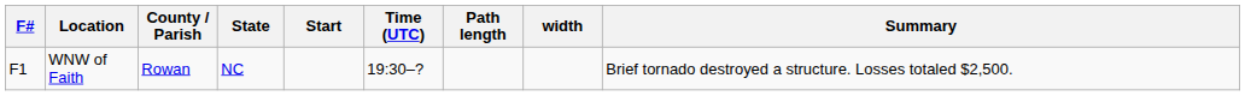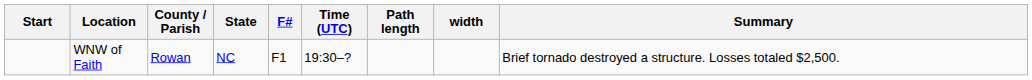columns swapped: F# <-> Start
